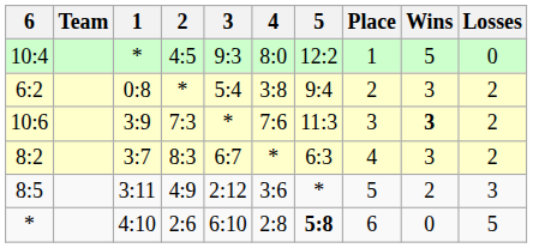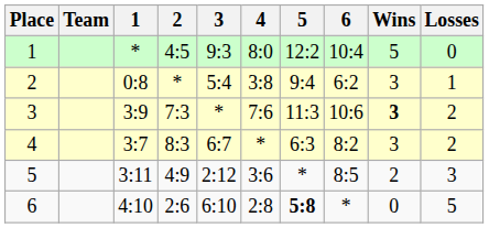columns swapped: Place <-> 6
row 3 | Losses: 2 -> 1
